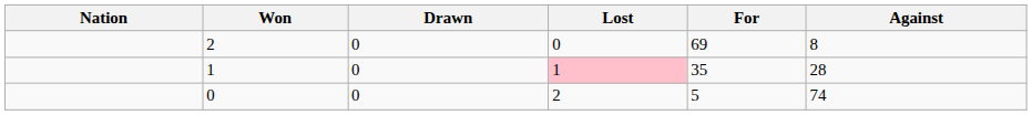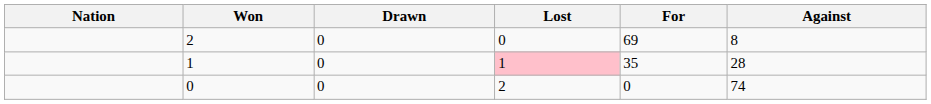row 4 | For: 5 -> 0
